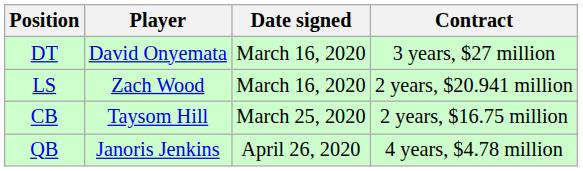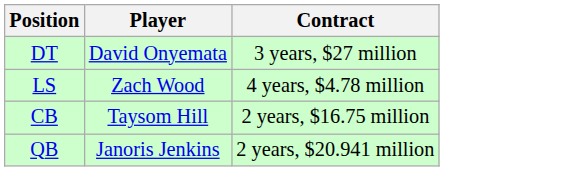- column: Date signed | March 16, 2020 | March 16, 2020 | March 25, 2020 | April 26, 2020
LS | Contract: 2 years, $20.941 million -> 4 years, $4.78 million
QB | Contract: 4 years, $4.78 million -> 2 years, $20.941 million
